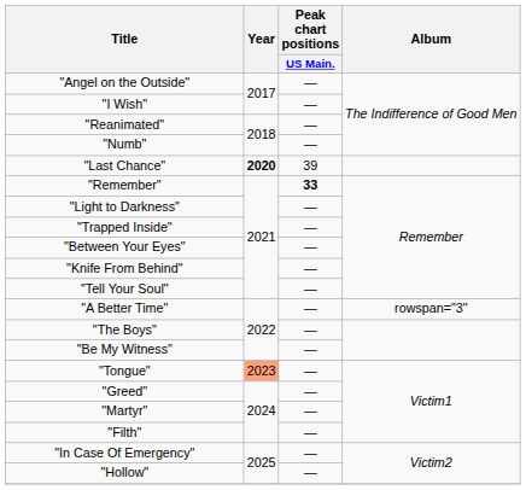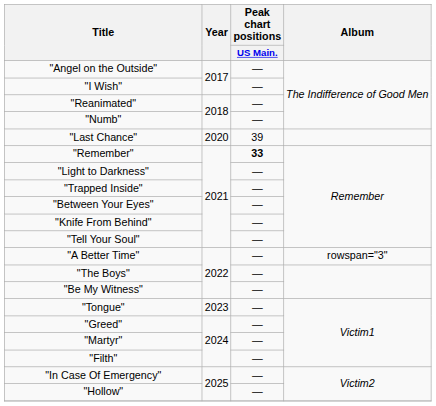"Last Chance" | Year: bold -> normal
"Tongue" | Year: lightsalmon background -> no background
